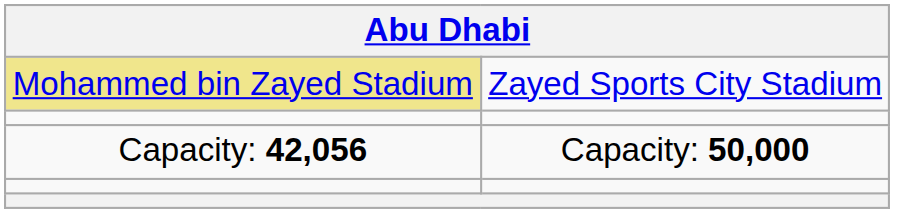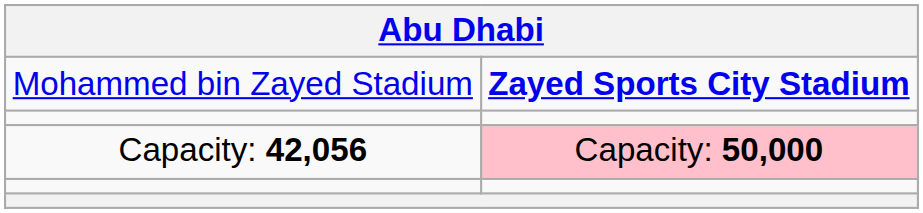Mohammed bin Zayed Stadium | column 1: khaki background -> no background
Mohammed bin Zayed Stadium | column 2: normal -> bold
Capacity: 42,056 | column 2: no background -> pink background
